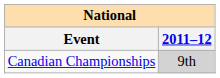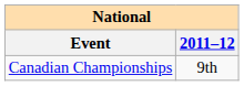Canadian Championships | 2011–12: lightgrey background -> no background
